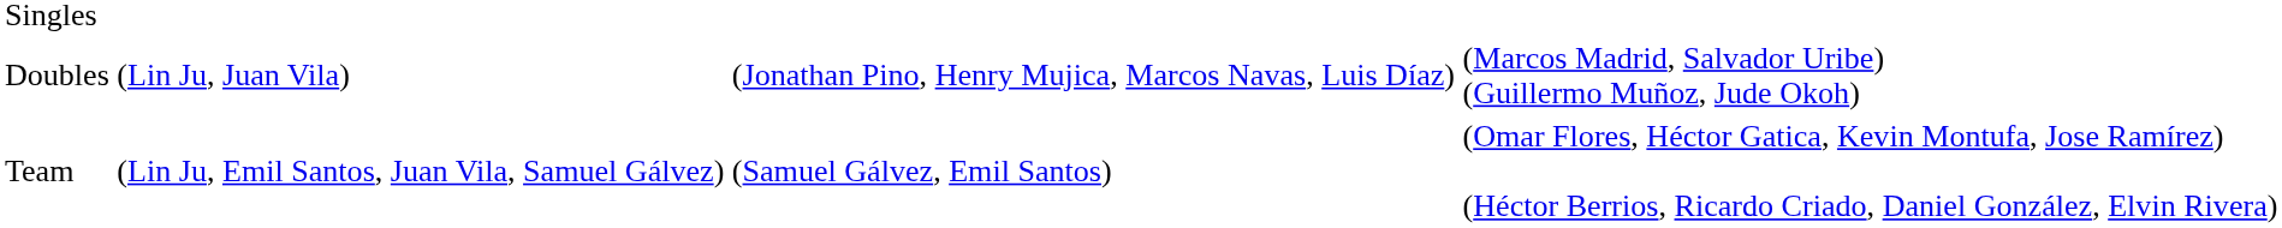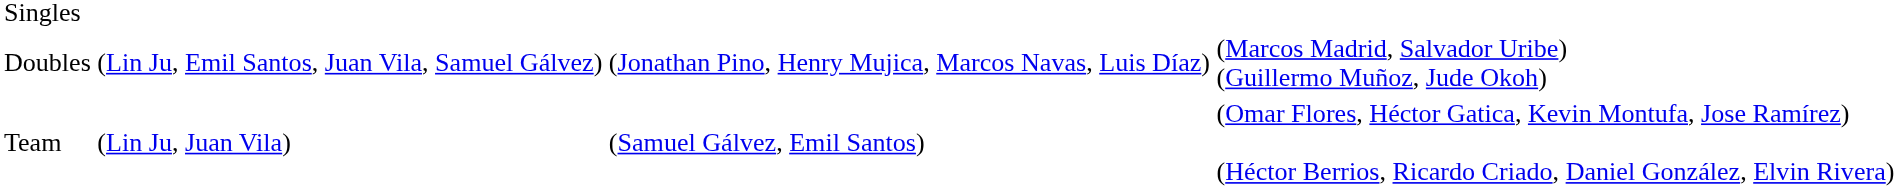Doubles | column 2: (Lin Ju, Juan Vila) -> (Lin Ju, Emil Santos, Juan Vila, Samuel Gálvez)
Team | column 2: (Lin Ju, Emil Santos, Juan Vila, Samuel Gálvez) -> (Lin Ju, Juan Vila)
